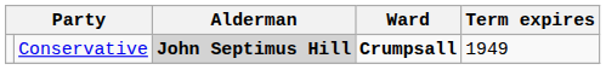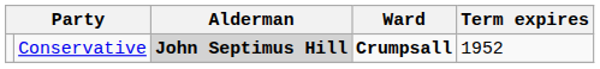Conservative | Term expires: 1949 -> 1952
